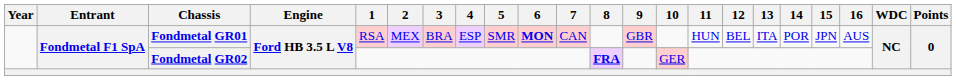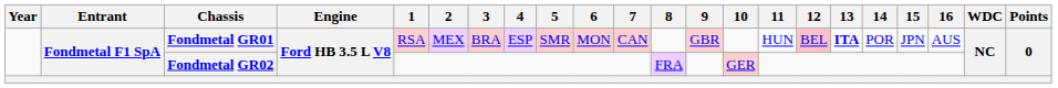Fondmetal GR01 | 6: bold -> normal
Fondmetal GR01 | 12: no background -> pink background
Fondmetal GR01 | 13: normal -> bold
Fondmetal GR02 | 8: bold -> normal
